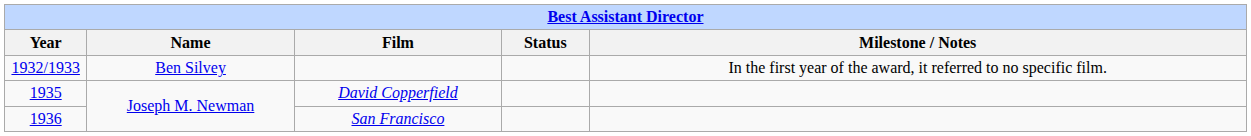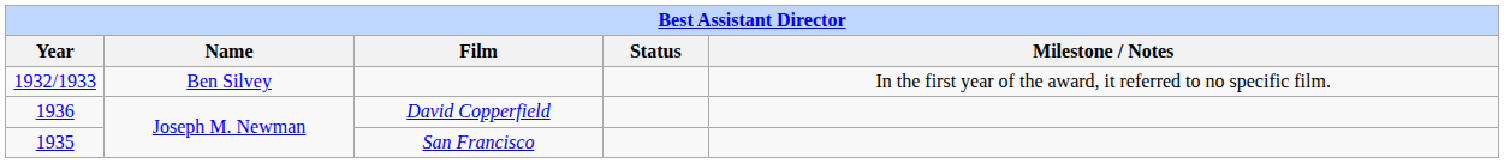David Copperfield | Year: 1935 -> 1936
San Francisco | Year: 1936 -> 1935
